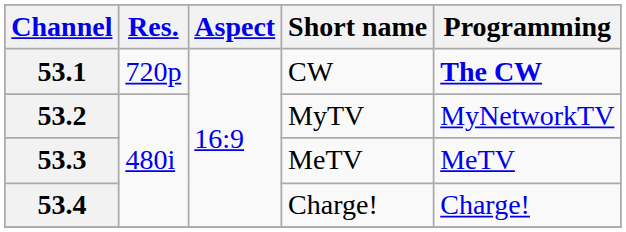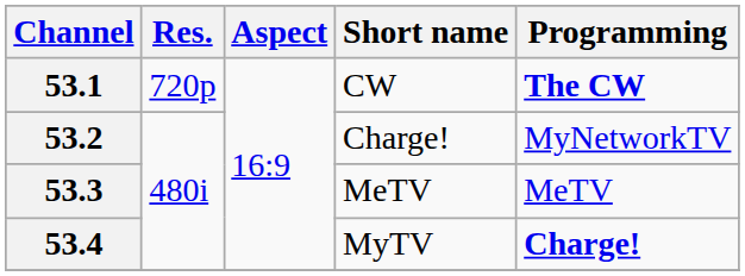53.2 | Short name: MyTV -> Charge!
53.4 | Short name: Charge! -> MyTV
53.4 | Programming: normal -> bold
